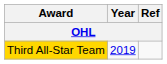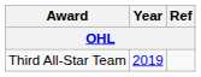row 3 | Award: gold background -> no background
